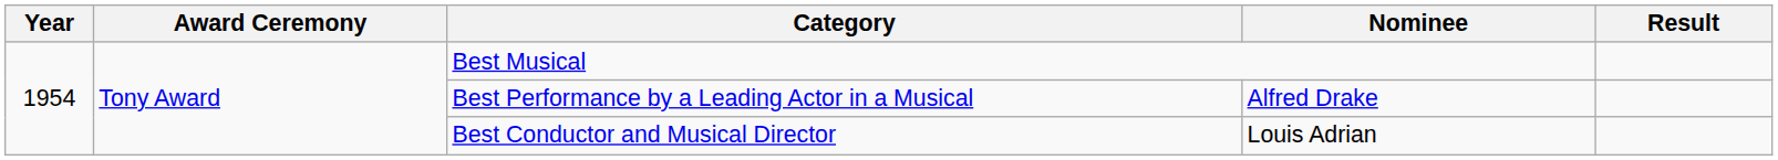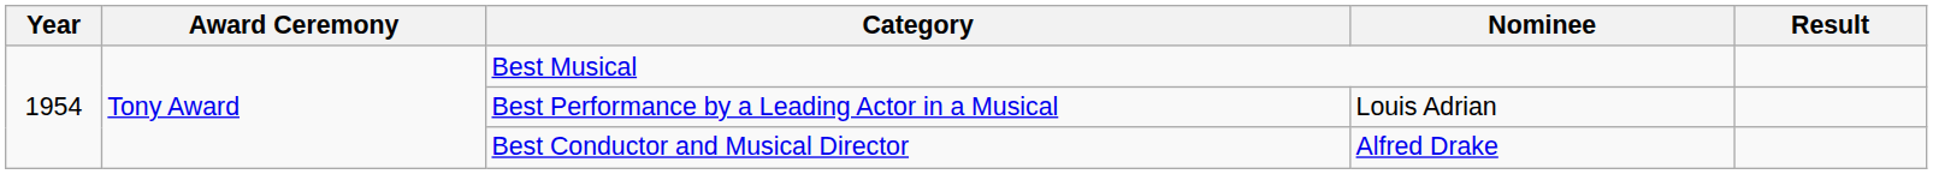Best Performance by a Leading Actor in a Musical | Nominee: Alfred Drake -> Louis Adrian
Best Conductor and Musical Director | Nominee: Louis Adrian -> Alfred Drake
